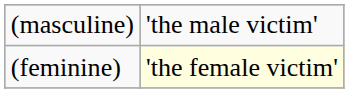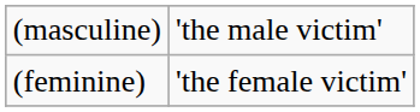(feminine) | column 2: lightyellow background -> no background
